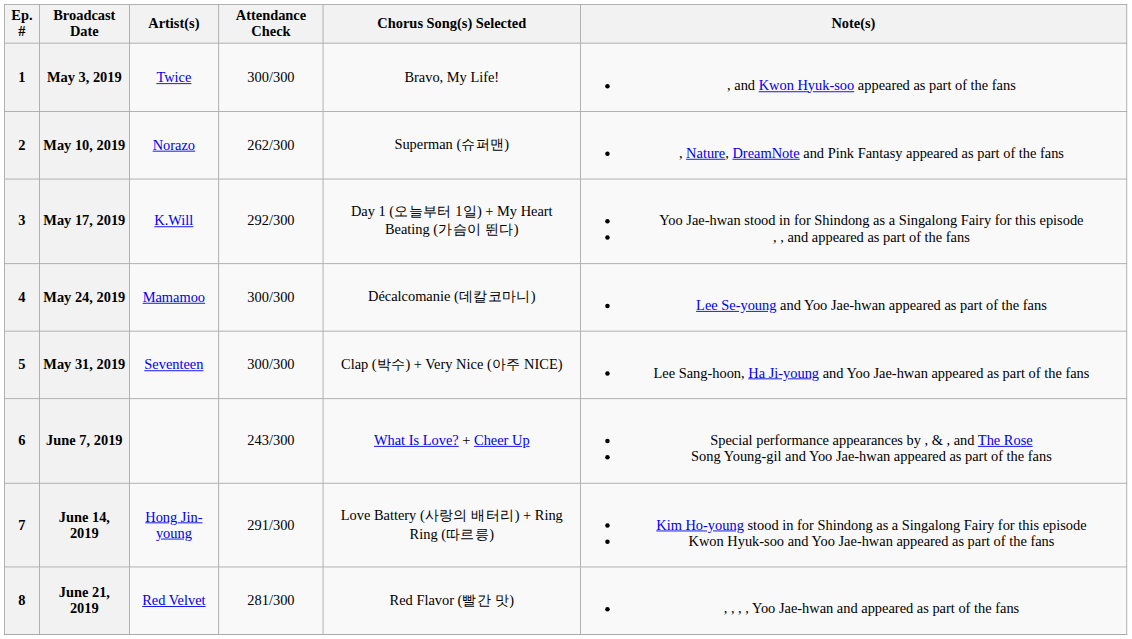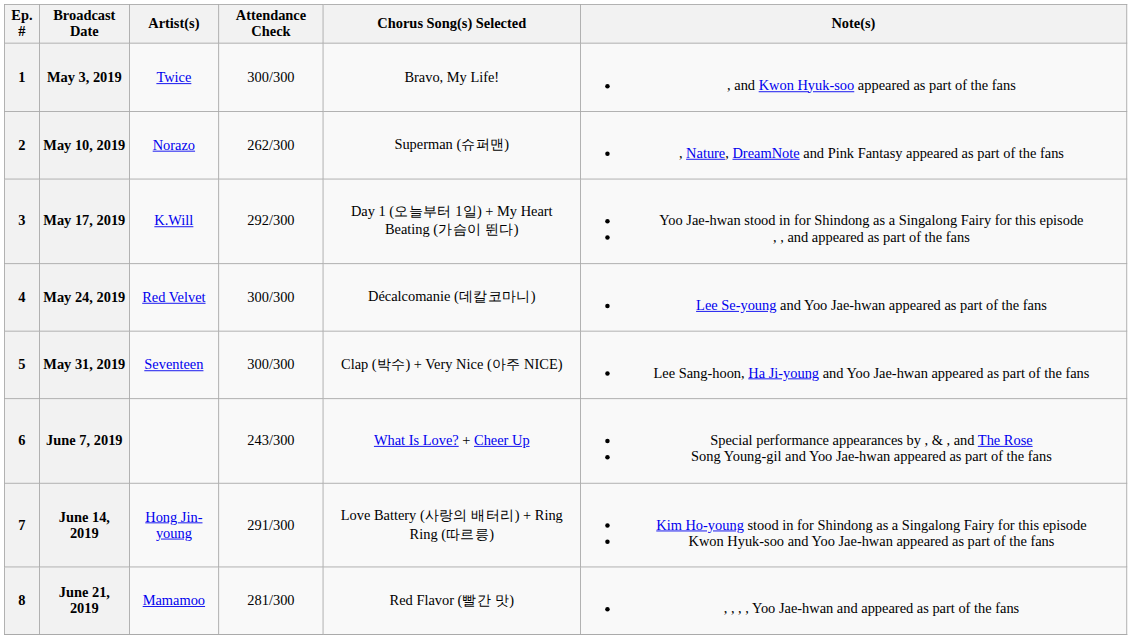May 24, 2019 | Artist(s): Mamamoo -> Red Velvet
June 21, 2019 | Artist(s): Red Velvet -> Mamamoo
